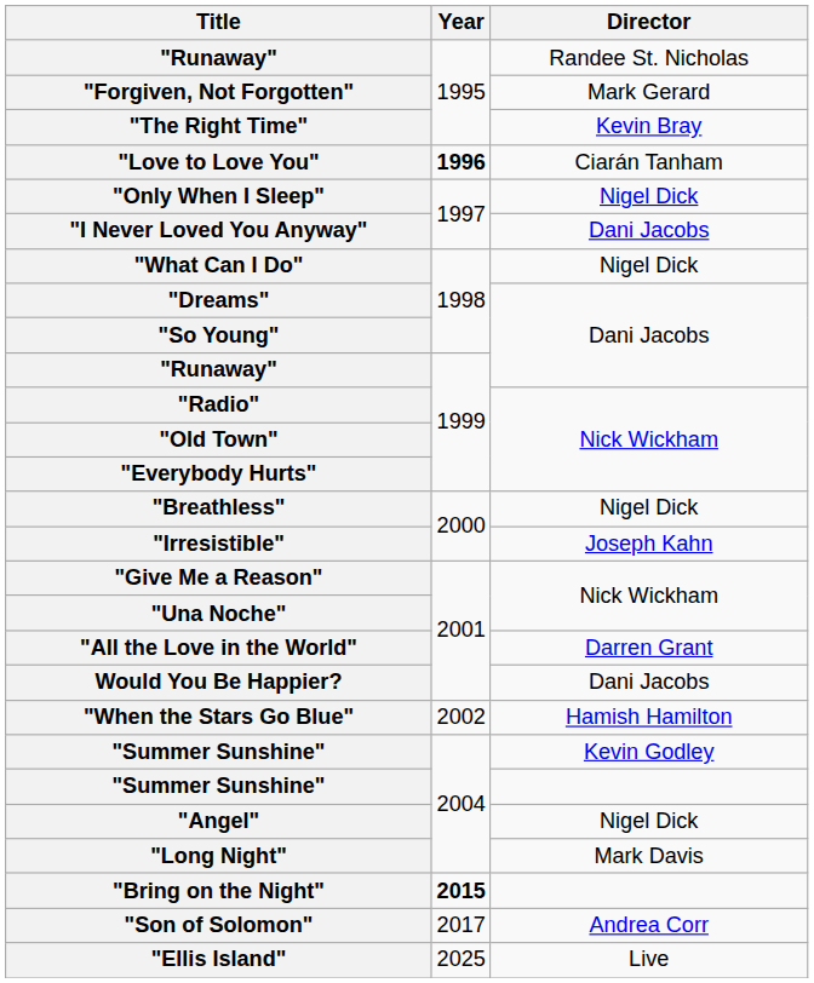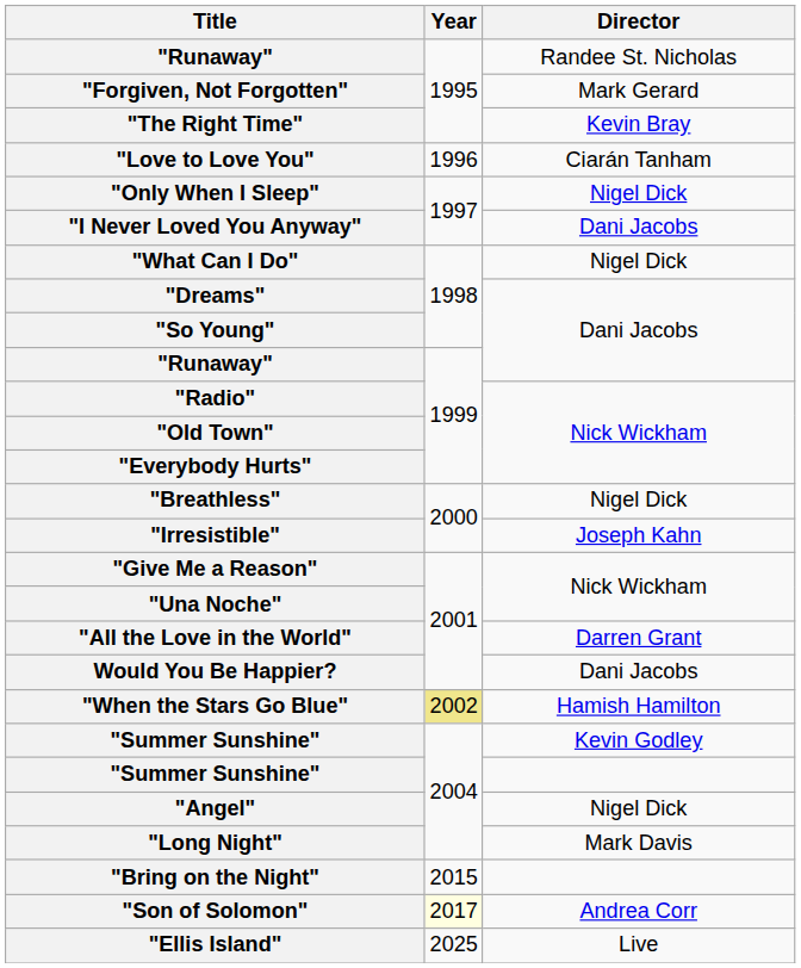"Love to Love You" | Year: bold -> normal
"When the Stars Go Blue" | Year: no background -> khaki background
"Bring on the Night" | Year: bold -> normal
"Son of Solomon" | Year: no background -> lightyellow background
